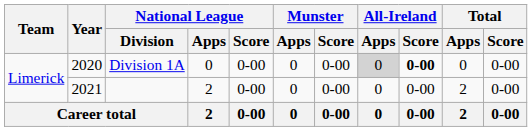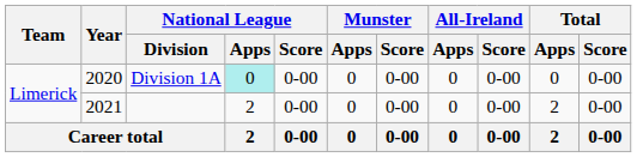Division 1A | National League / Apps: no background -> paleturquoise background
Division 1A | All-Ireland / Apps: lightgrey background -> no background
Division 1A | All-Ireland / Score: bold -> normal
